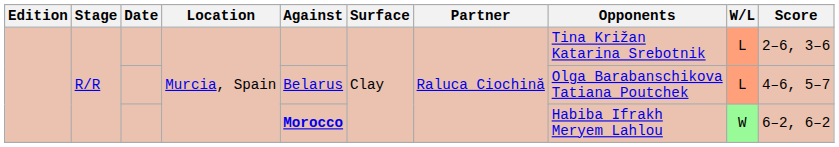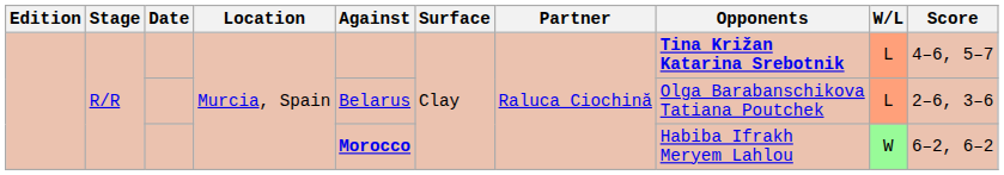row 2 | Opponents: normal -> bold
row 2 | Score: 2–6, 3–6 -> 4–6, 5–7
row 3 | Score: 4–6, 5–7 -> 2–6, 3–6
